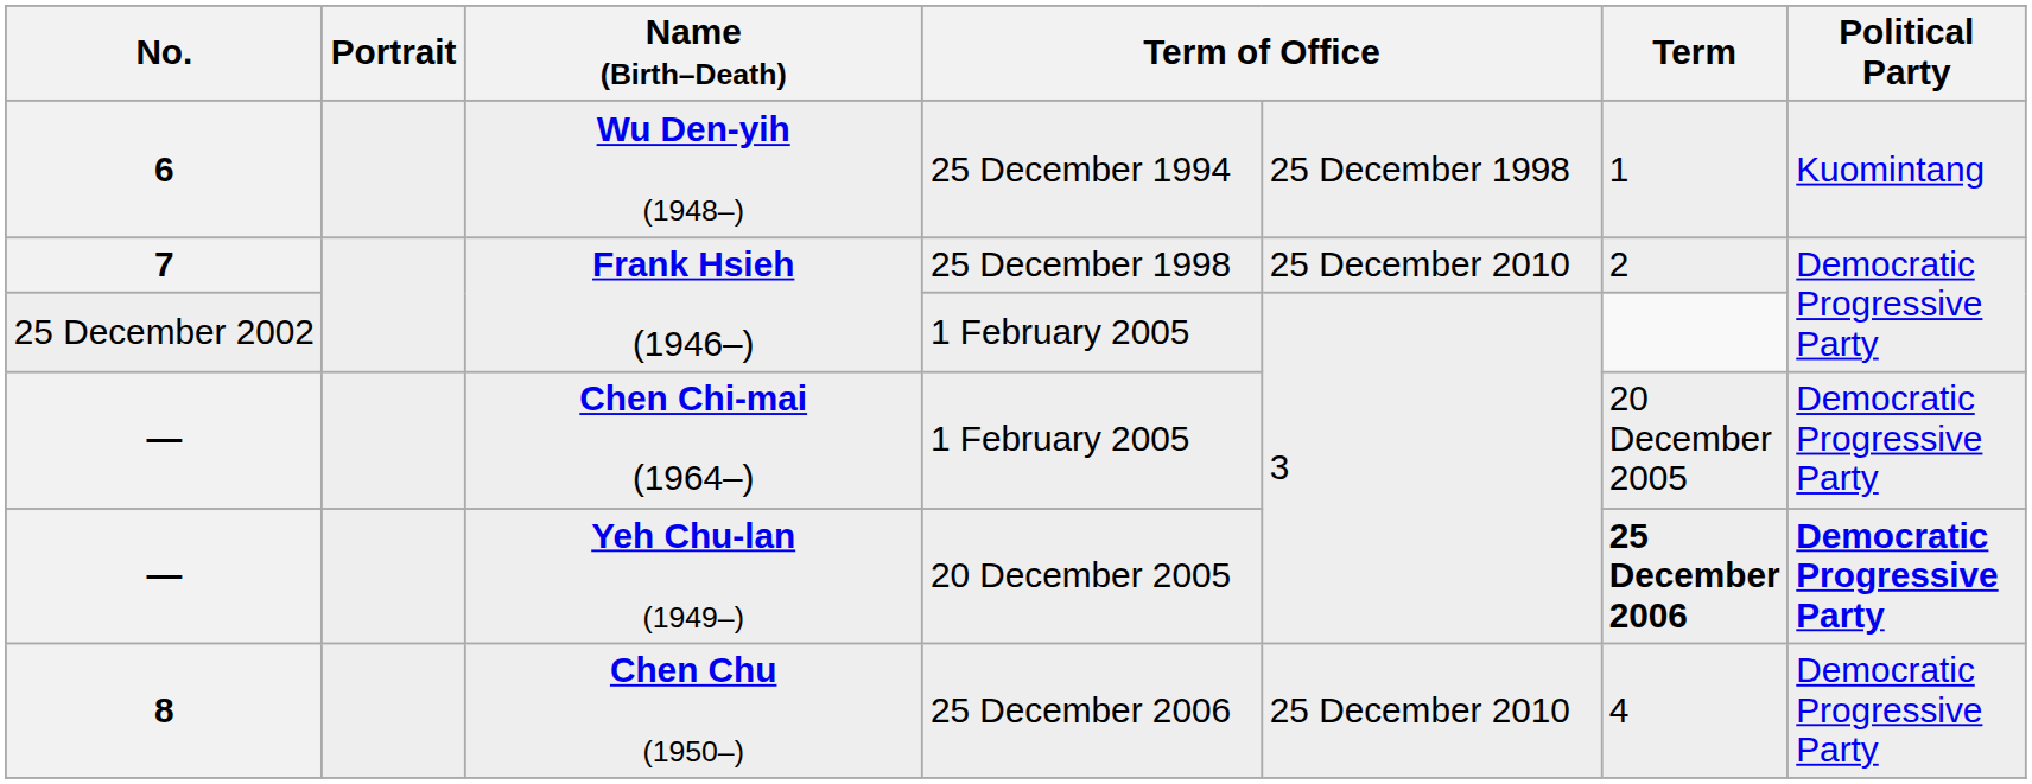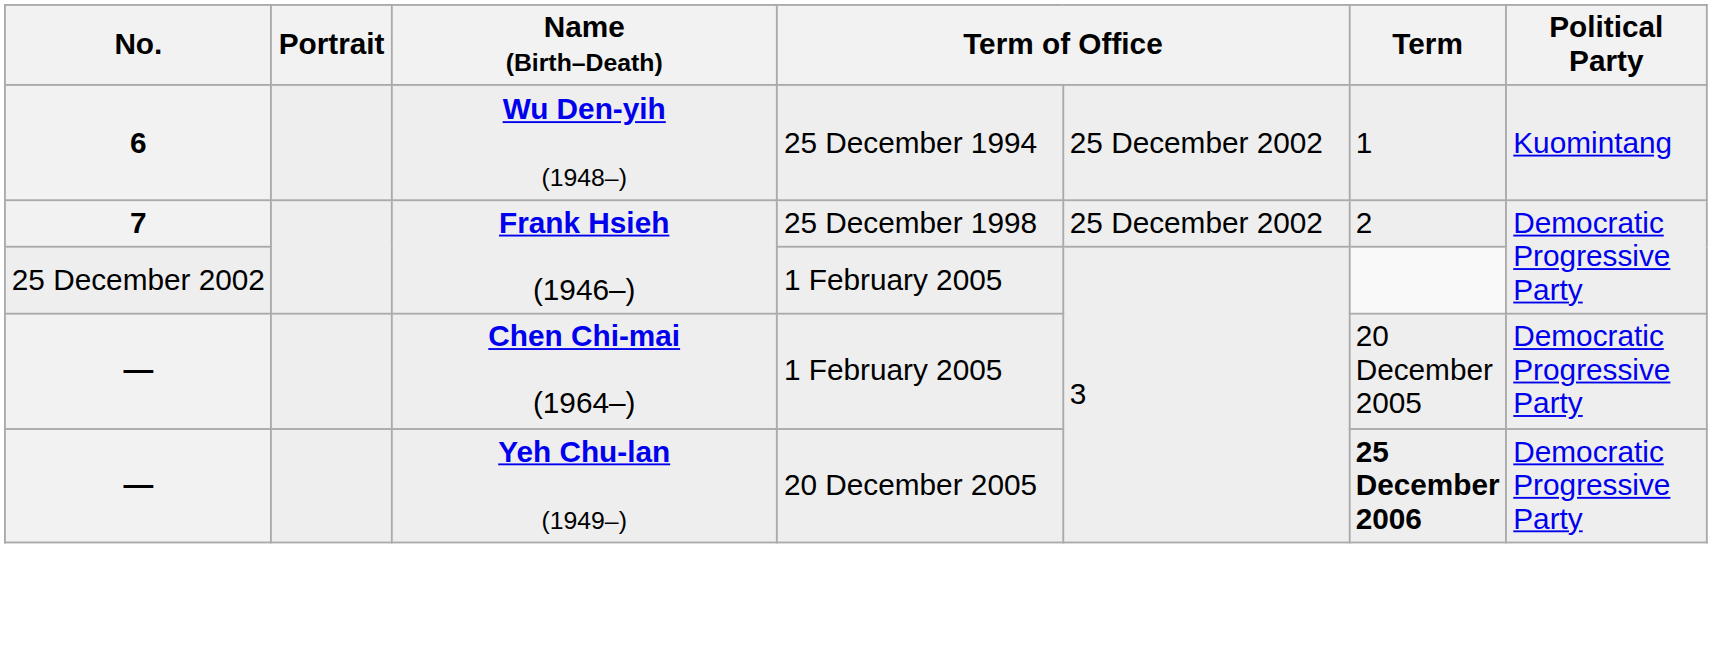6 | column 5: 25 December 1998 -> 25 December 2002
7 | column 5: 25 December 2010 -> 25 December 2002
— / Yeh Chu-lan (1949–) | Political Party: bold -> normal
- row: 8 | Chen Chu (1950–) | 25 December 2006 | 25 December 2010 | 4 | Democratic Progressive Party
